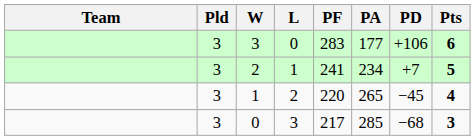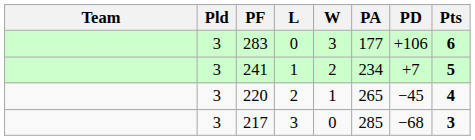columns swapped: W <-> PF
